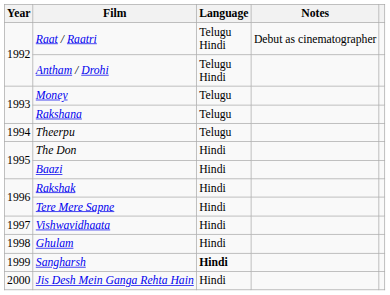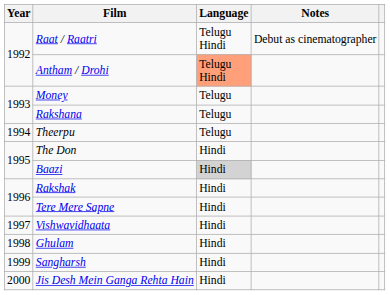Antham / Drohi | Language: no background -> lightsalmon background
Baazi | Language: no background -> lightgrey background
Sangharsh | Language: bold -> normal
